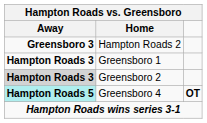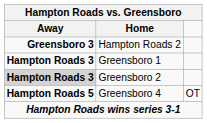Greensboro 4 | Away: paleturquoise background -> no background
Greensboro 4 | column 3: bold -> normal
